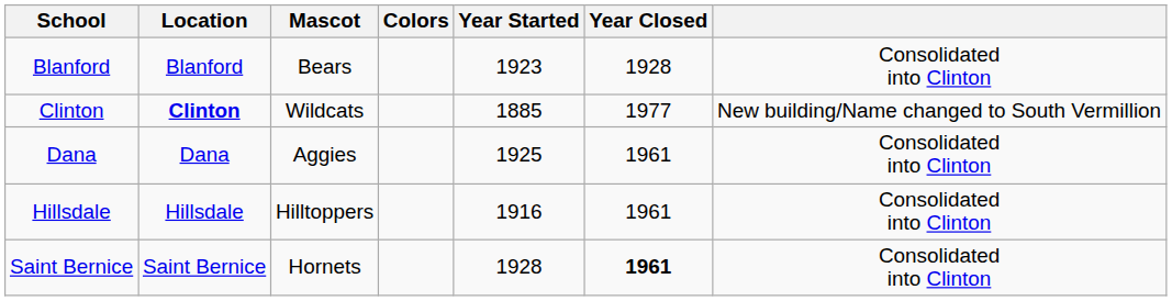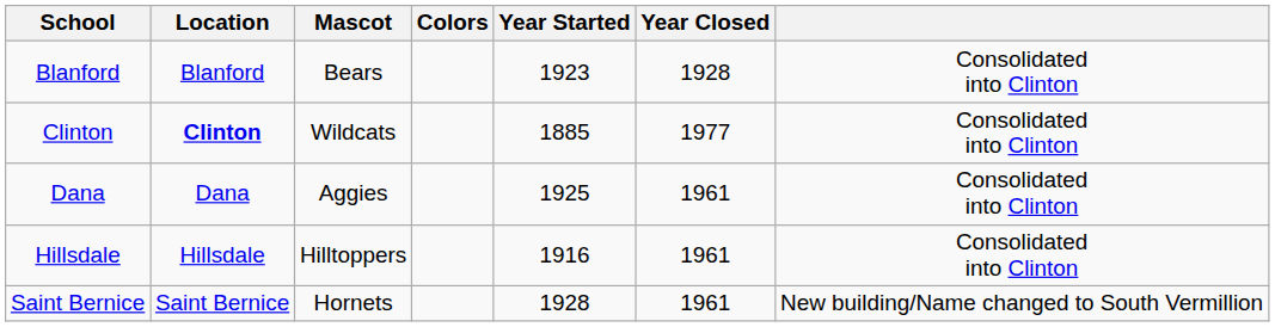row 3 | column 7: New building/Name changed to South Vermillion -> Consolidated into Clinton
row 6 | Year Closed: bold -> normal
row 6 | column 7: Consolidated into Clinton -> New building/Name changed to South Vermillion
